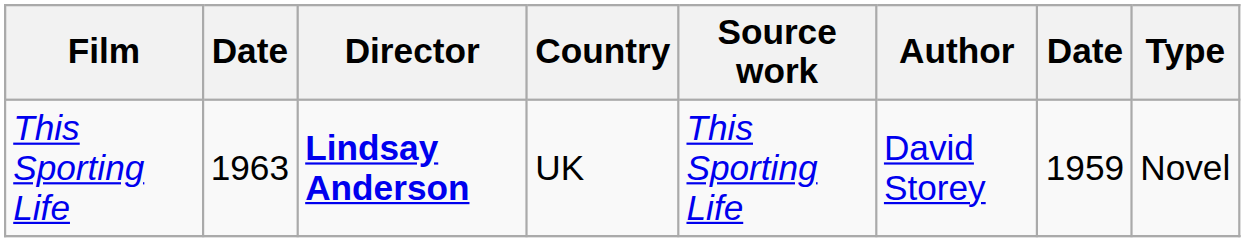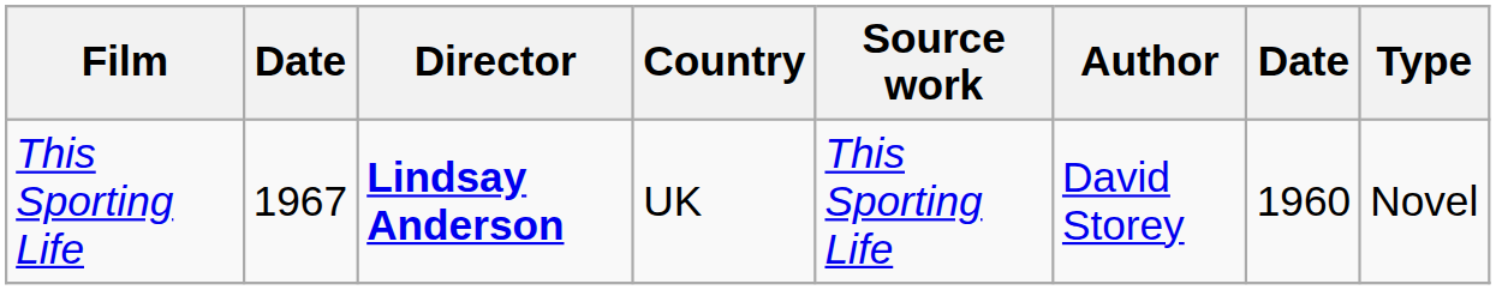row 2 | column 2: 1963 -> 1967
row 2 | column 7: 1959 -> 1960
